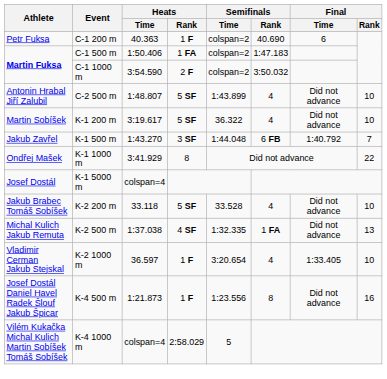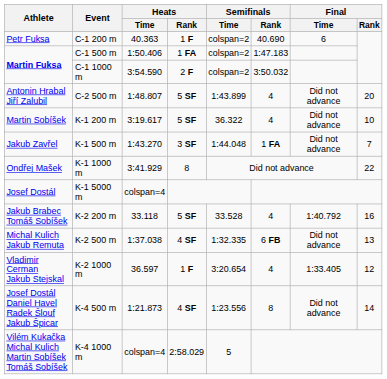C-2 500 m | Final / Rank: 10 -> 20
K-1 500 m | Semifinals / Rank: 6 FB -> 1 FA
K-1 500 m | Final / Time: 1:40.792 -> Did not advance
K-2 200 m | Final / Time: Did not advance -> 1:40.792
K-2 200 m | Final / Rank: 10 -> 16
K-2 500 m | Semifinals / Rank: 1 FA -> 6 FB
K-2 1000 m | Final / Rank: 10 -> 12
K-4 500 m | Heats / Rank: 1 F -> 4 SF
K-4 500 m | Final / Rank: 16 -> 14
